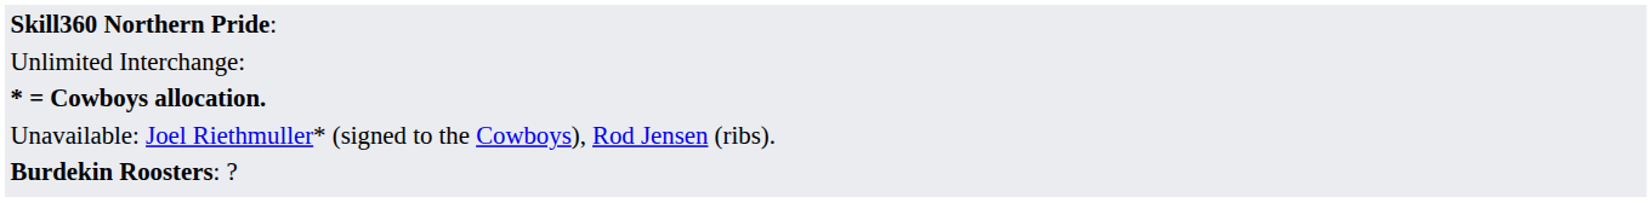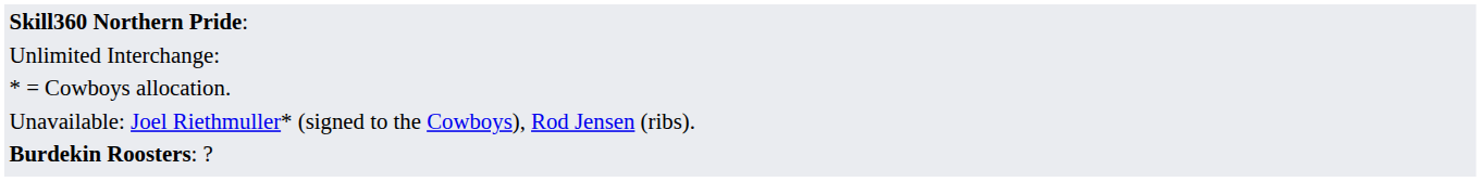row 3 | column 1: bold -> normal
